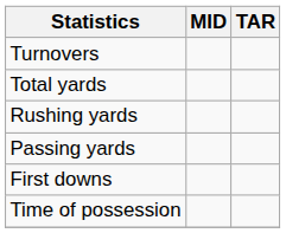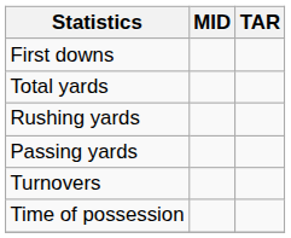rows swapped: First downs <-> Turnovers
